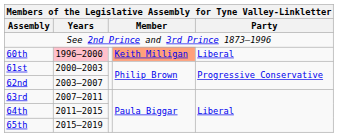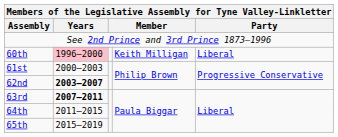60th | column 4: lightsalmon background -> no background
62nd | Years: normal -> bold
63rd | Years: normal -> bold
